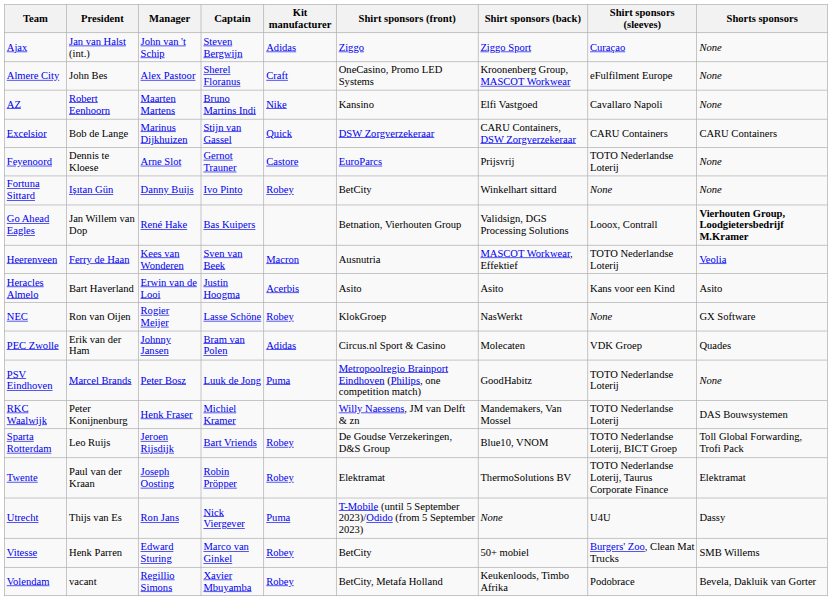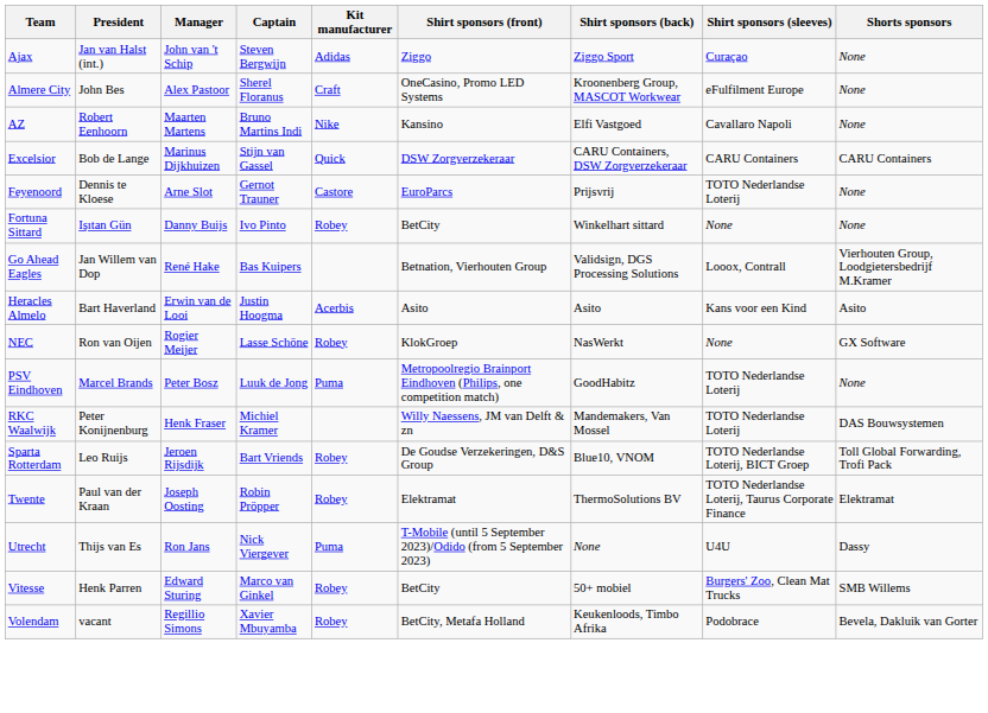Go Ahead Eagles | Shorts sponsors: bold -> normal
- row: Heerenveen | Ferry de Haan | Kees van Wonderen | Sven van Beek | Macron | Ausnutria | MASCOT Workwear, Effektief | TOTO Nederlandse Loterij | Veolia
- row: PEC Zwolle | Erik van der Ham | Johnny Jansen | Bram van Polen | Adidas | Circus.nl Sport & Casino | Molecaten | VDK Groep | Quades
